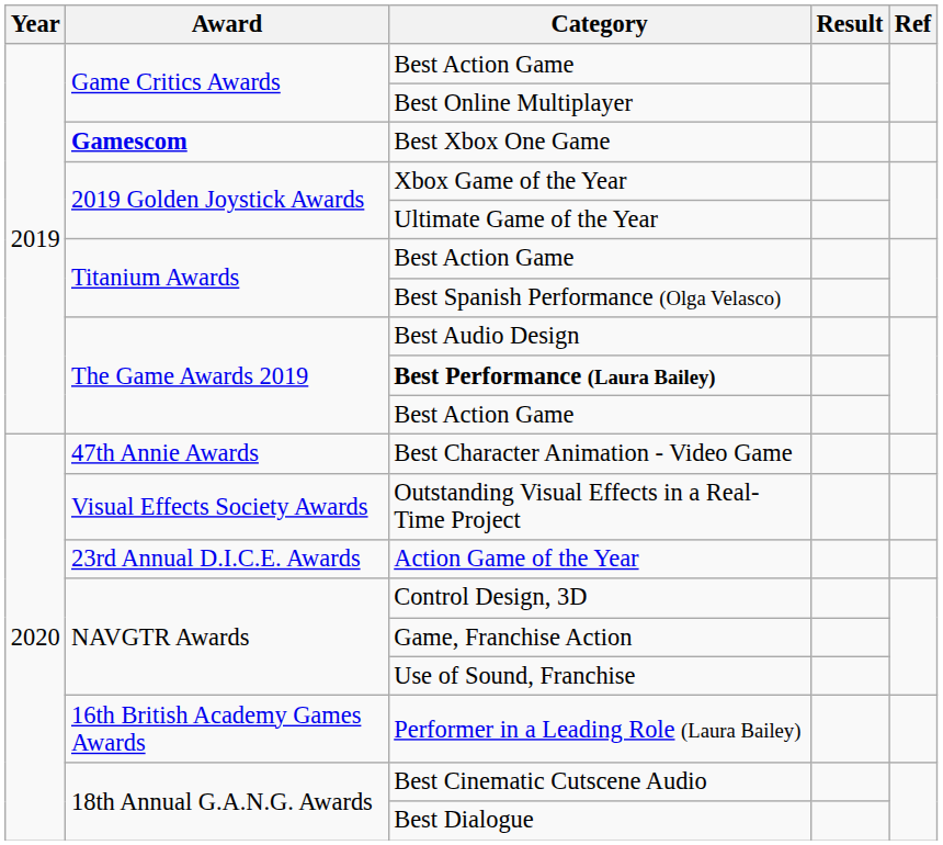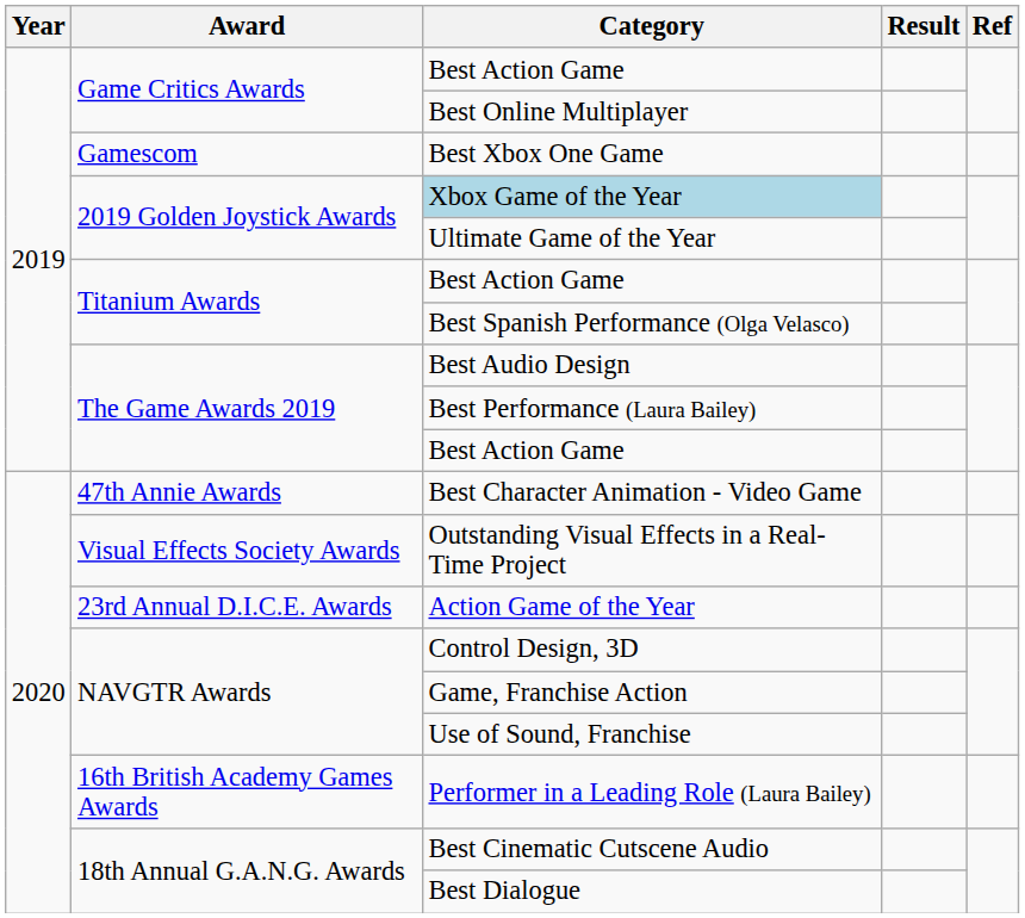Best Xbox One Game | Award: bold -> normal
Xbox Game of the Year | Category: no background -> lightblue background
Best Performance (Laura Bailey) | Category: bold -> normal
